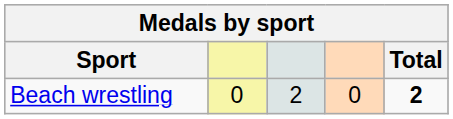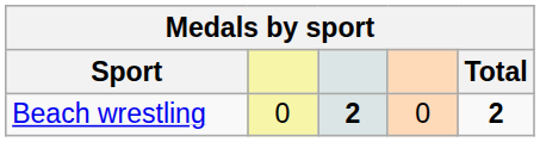Beach wrestling | column 3: normal -> bold
